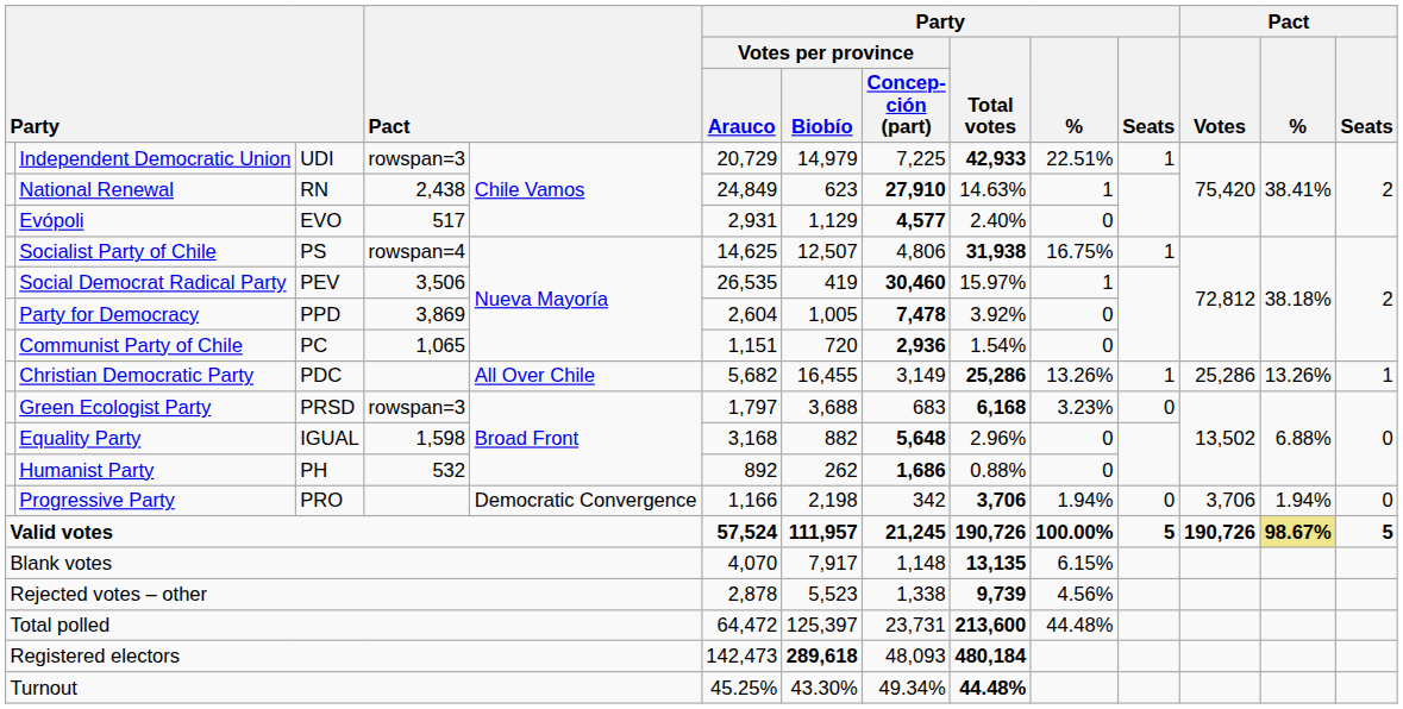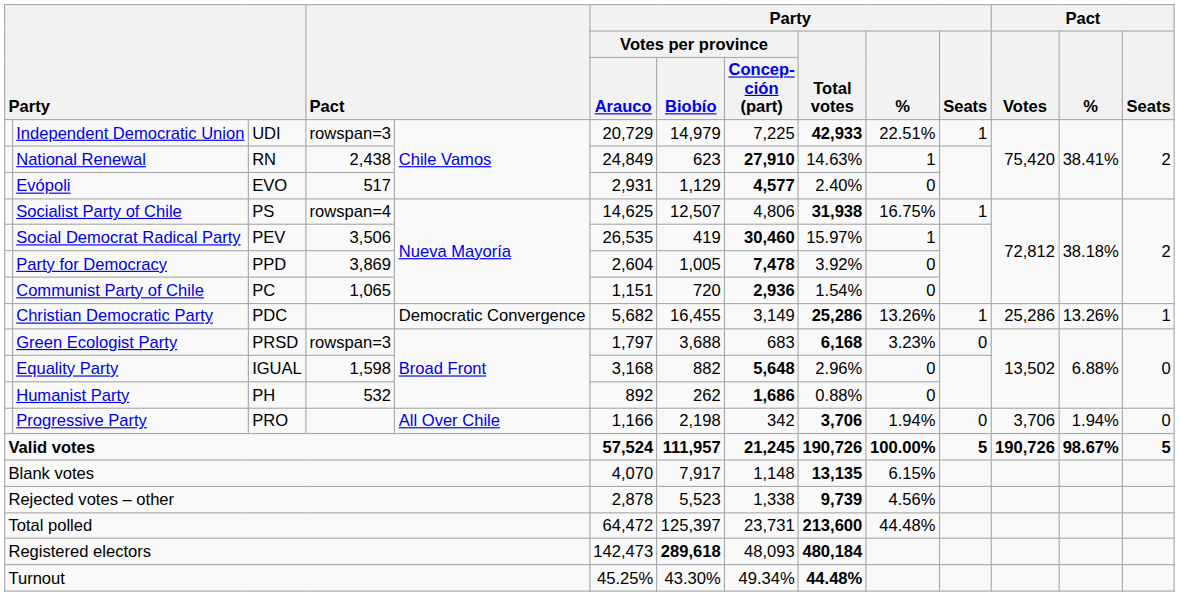Christian Democratic Party | column 5: All Over Chile -> Democratic Convergence
Progressive Party | column 5: Democratic Convergence -> All Over Chile
Valid votes | Pact / %: khaki background -> no background
